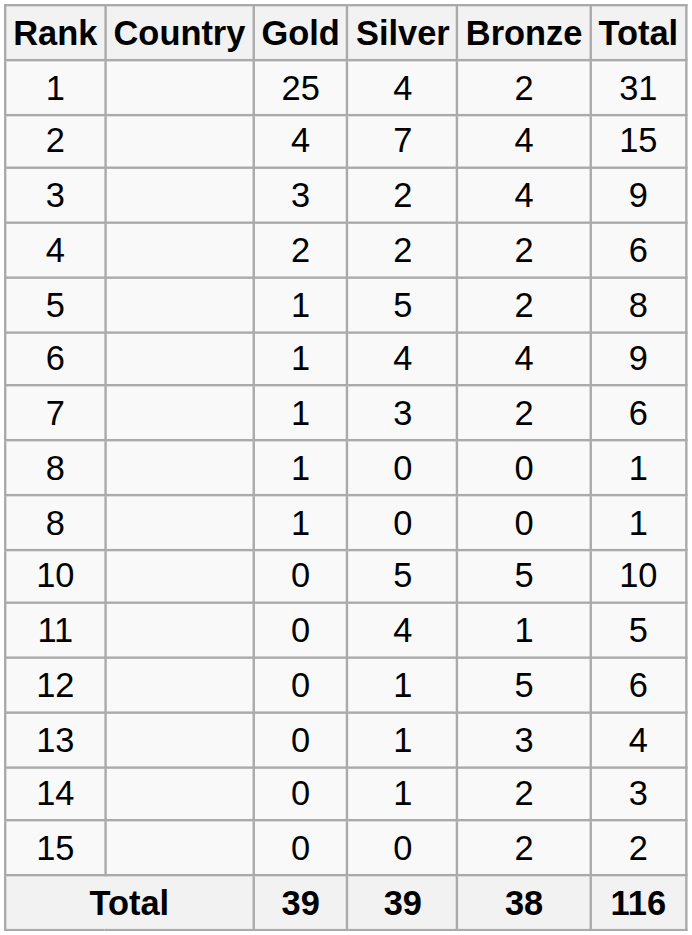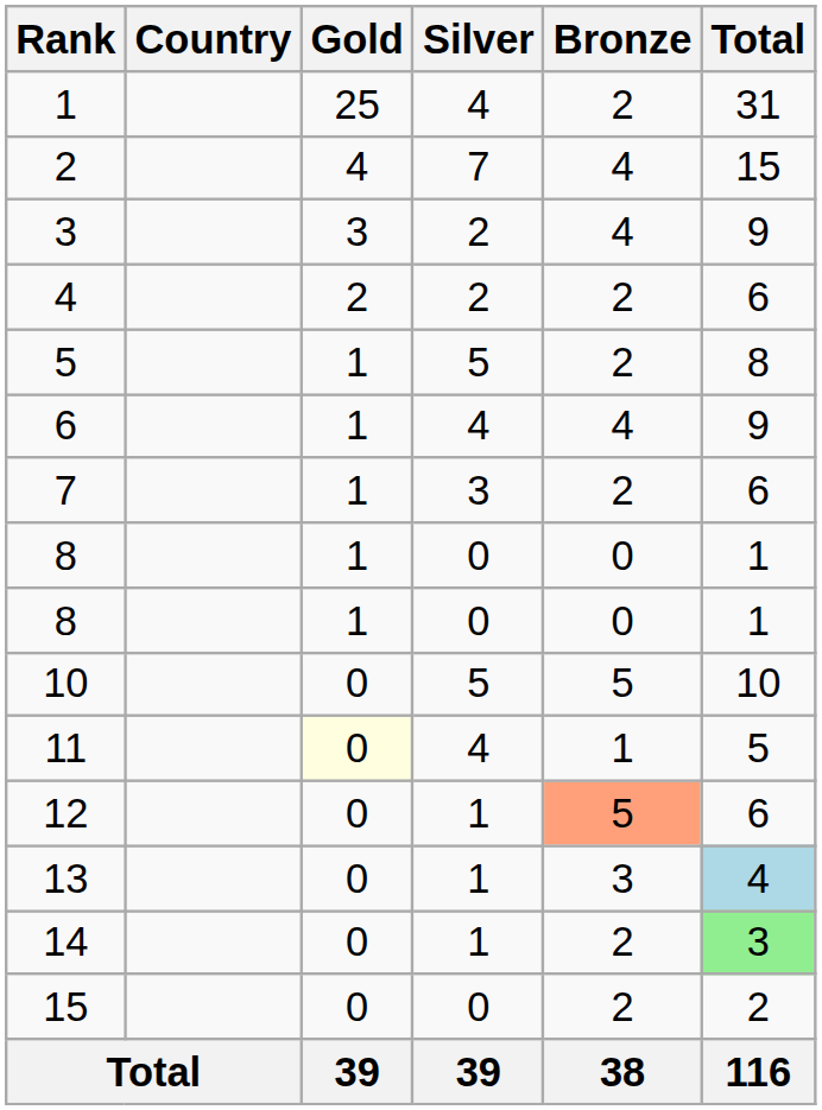11 | Gold: no background -> lightyellow background
12 | Bronze: no background -> lightsalmon background
13 | Total: no background -> lightblue background
14 | Total: no background -> lightgreen background
